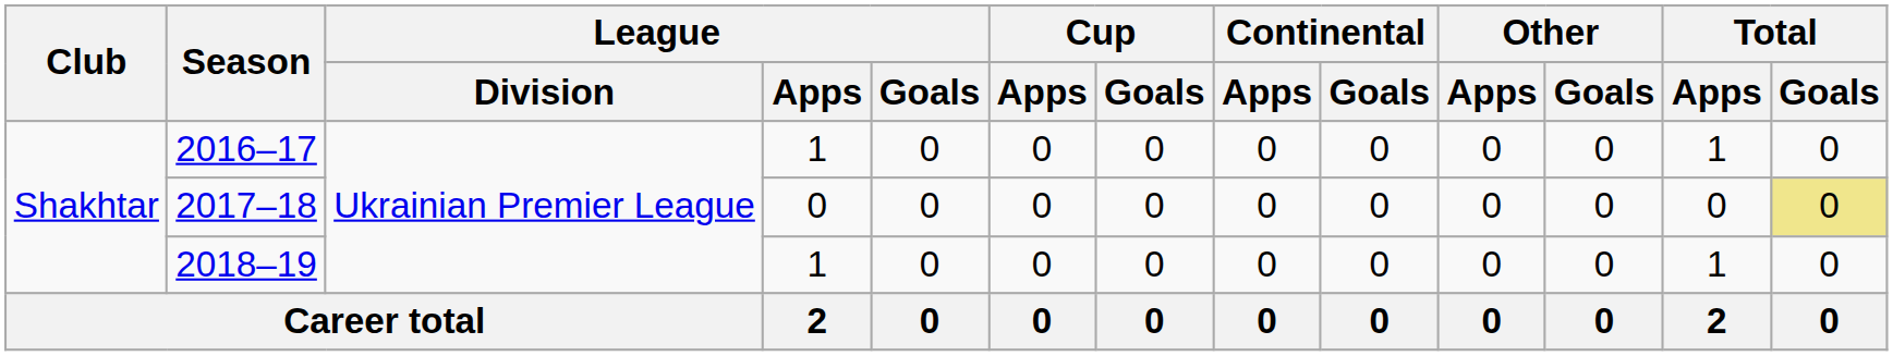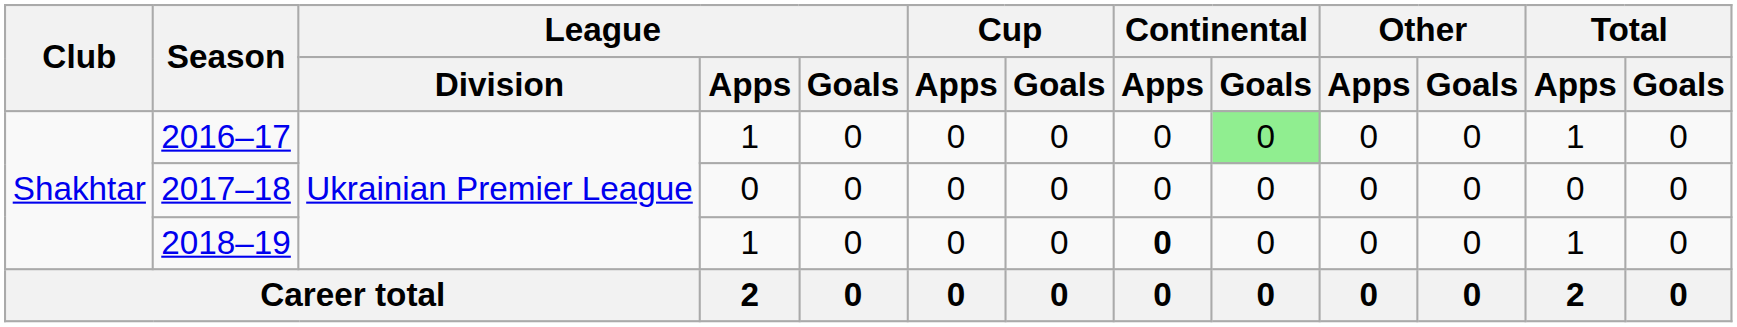2016–17 | Continental / Goals: no background -> lightgreen background
2017–18 | Total / Goals: khaki background -> no background
2018–19 | Continental / Apps: normal -> bold
